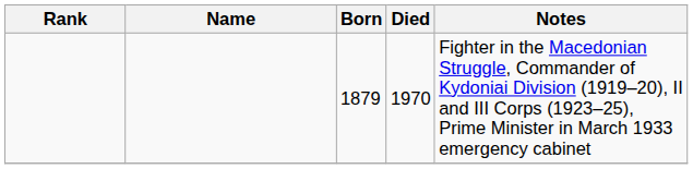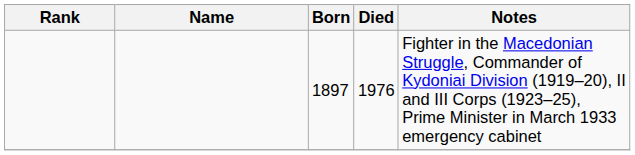row 2 | Born: 1879 -> 1897
row 2 | Died: 1970 -> 1976
